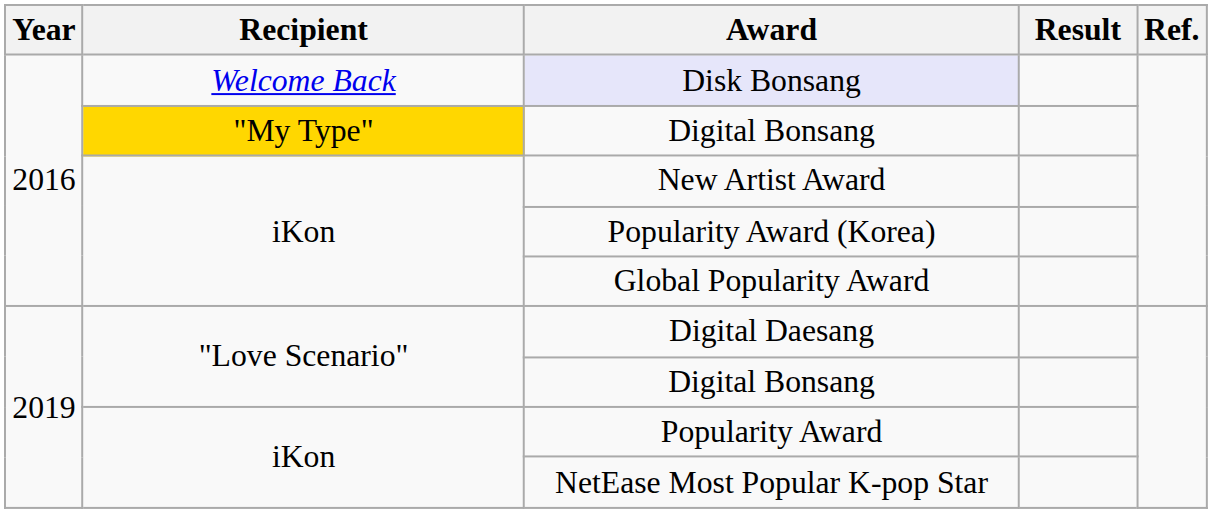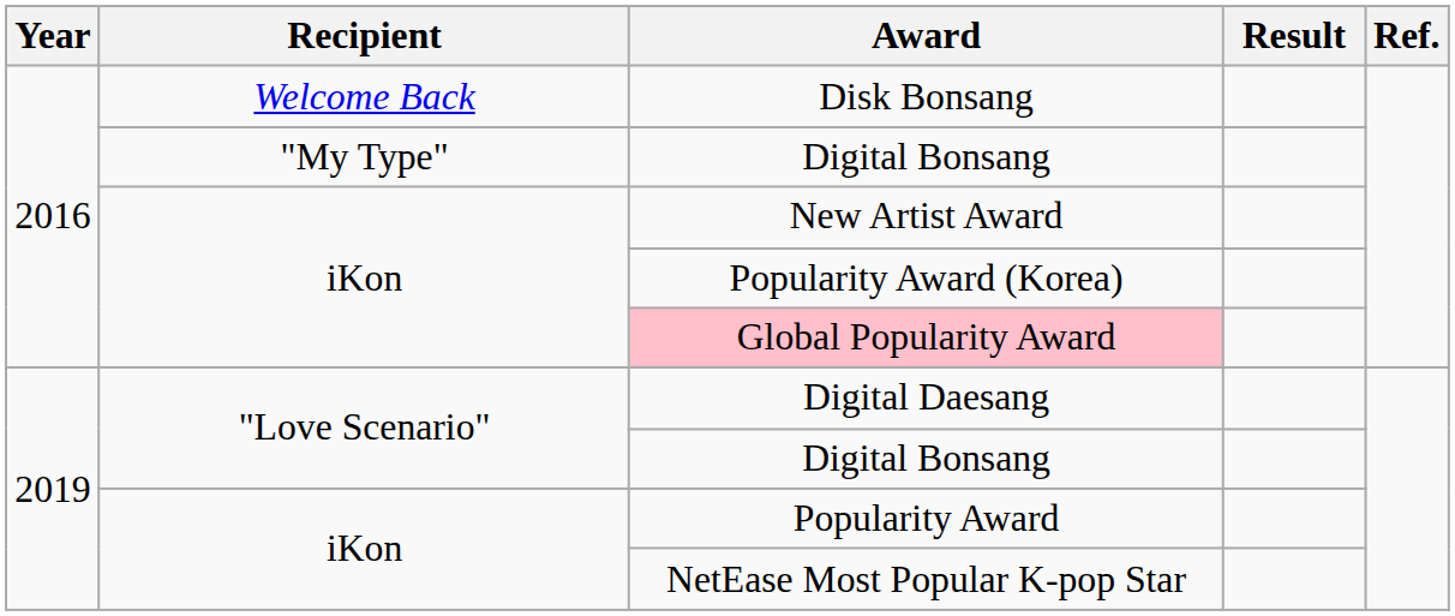Disk Bonsang | Award: lavender background -> no background
"My Type" / Digital Bonsang | Recipient: gold background -> no background
Global Popularity Award | Award: no background -> pink background
